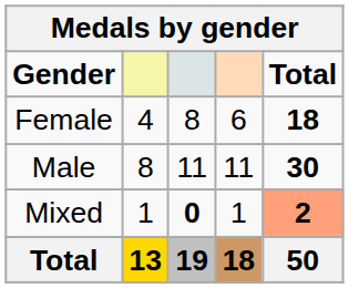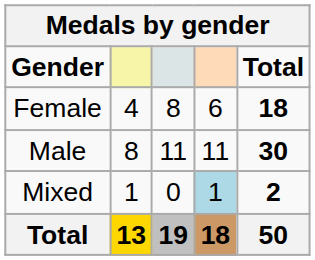Mixed | column 3: bold -> normal
Mixed | column 4: no background -> lightblue background
Mixed | Total: lightsalmon background -> no background
